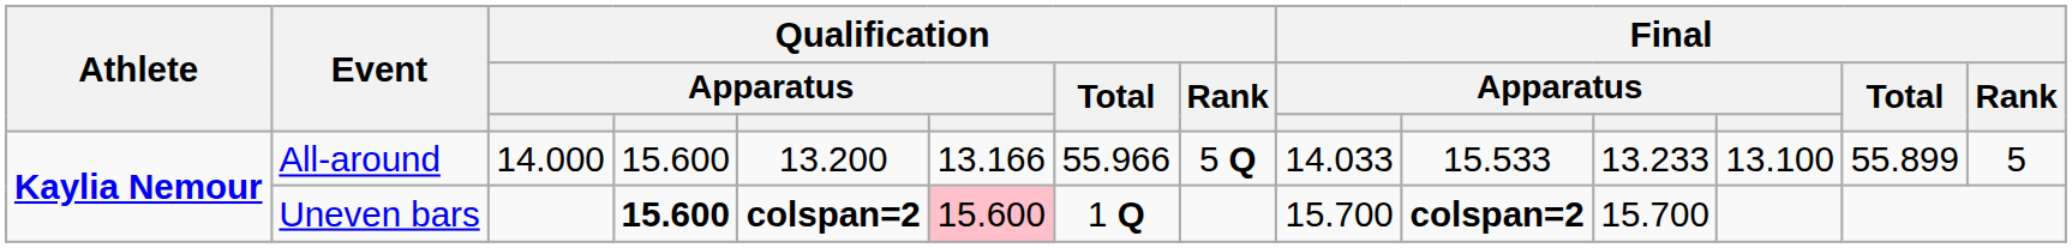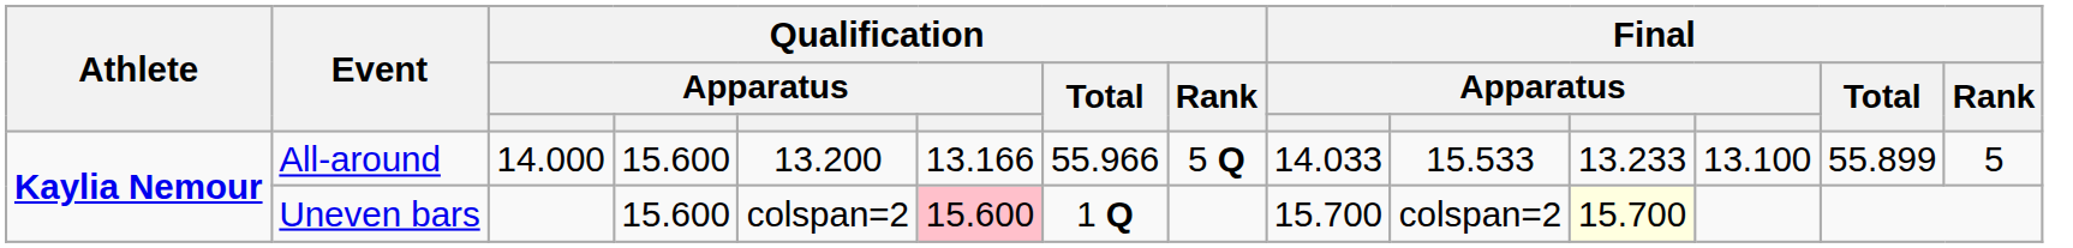Uneven bars | column 4: bold -> normal
Uneven bars | column 5: bold -> normal
Uneven bars | column 10: bold -> normal
Uneven bars | column 11: no background -> lightyellow background
